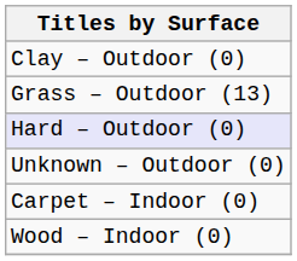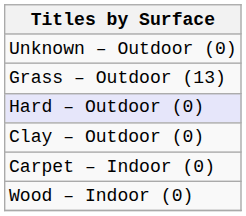row 2 | column 1: Clay – Outdoor (0) -> Unknown – Outdoor (0)
row 5 | column 1: Unknown – Outdoor (0) -> Clay – Outdoor (0)
